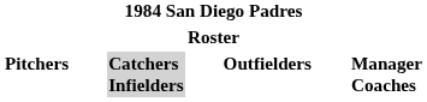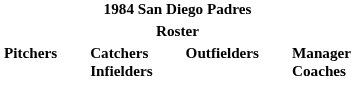Pitchers | column 2: lightgrey background -> no background
